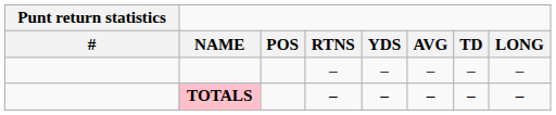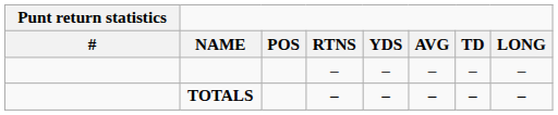row 4 | NAME: pink background -> no background
